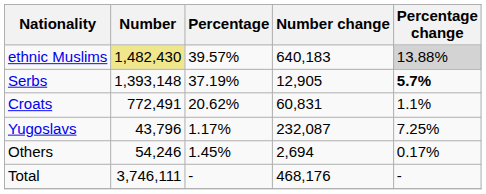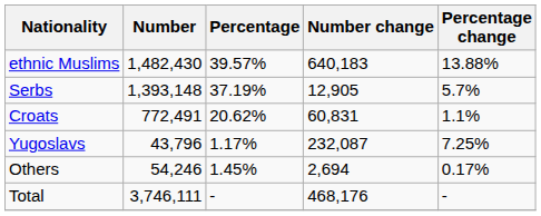ethnic Muslims | Number: khaki background -> no background
ethnic Muslims | Percentage change: lightgrey background -> no background
Serbs | Percentage change: bold -> normal
